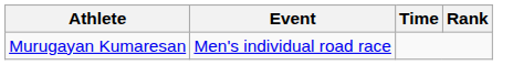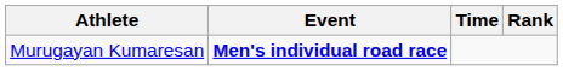Murugayan Kumaresan | Event: normal -> bold
